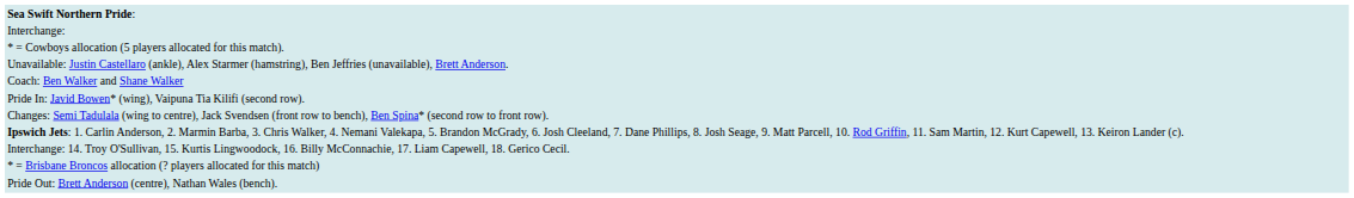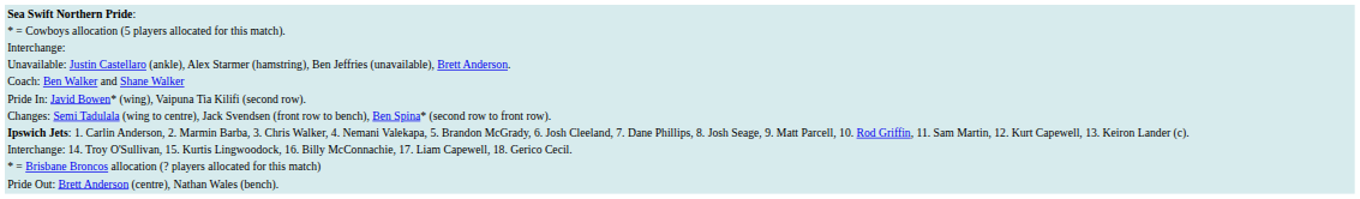row 2 | column 1: Interchange: -> * = Cowboys allocation (5 players allocated for this match).
row 3 | column 1: * = Cowboys allocation (5 players allocated for this match). -> Interchange:
